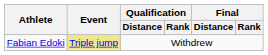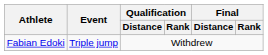Fabian Edoki | Event: khaki background -> no background
